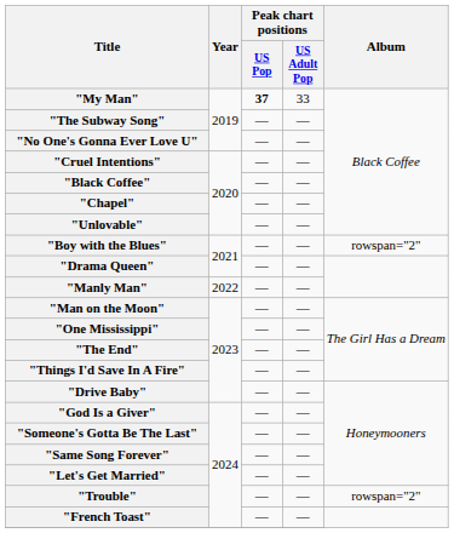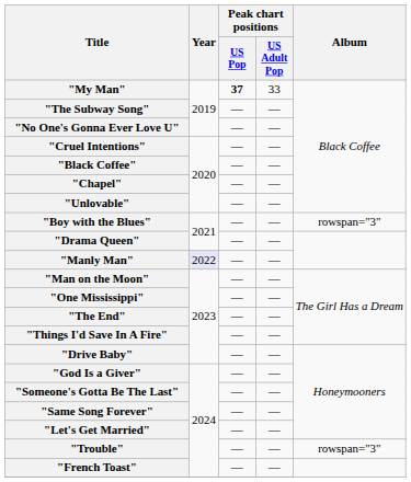"Boy with the Blues" | Album: rowspan="2" -> rowspan="3"
"Manly Man" | Year: no background -> lavender background
"Trouble" | Album: rowspan="2" -> rowspan="3"
